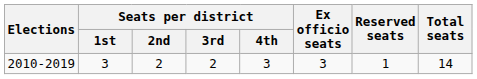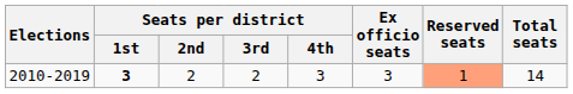2010-2019 | Seats per district / 1st: normal -> bold
2010-2019 | Reserved seats: no background -> lightsalmon background
